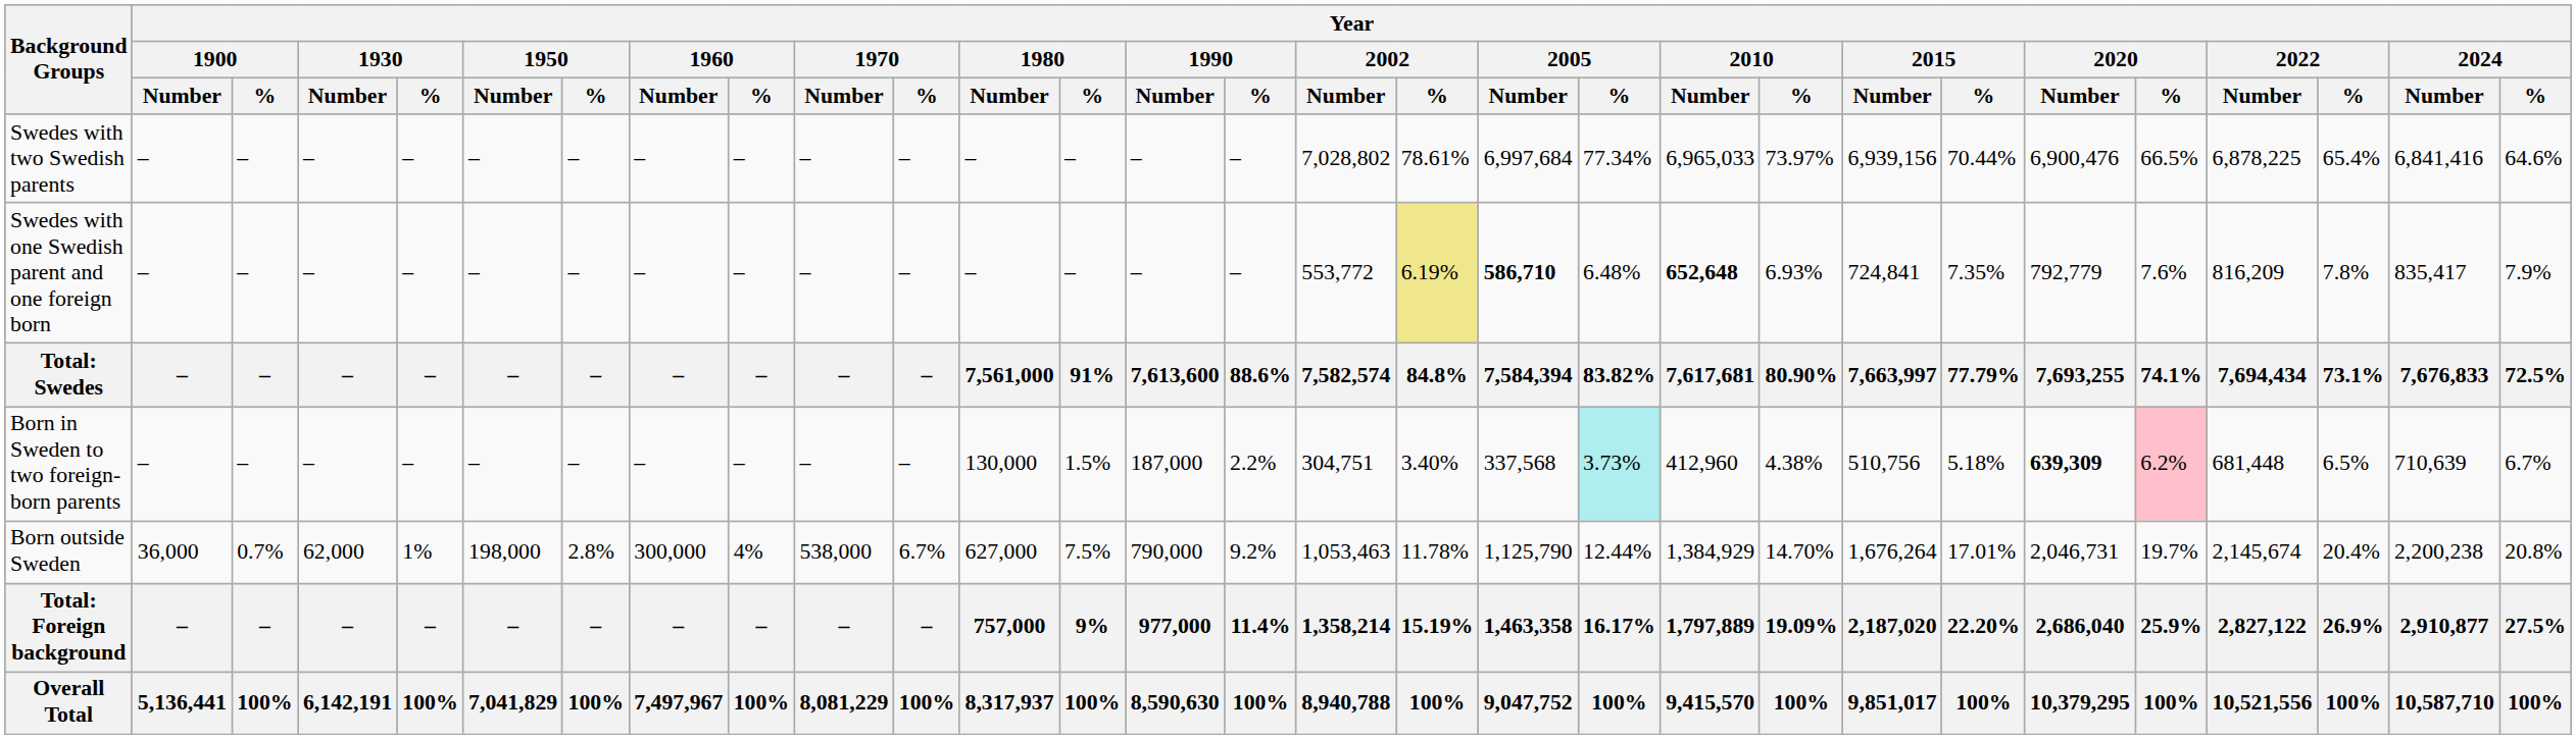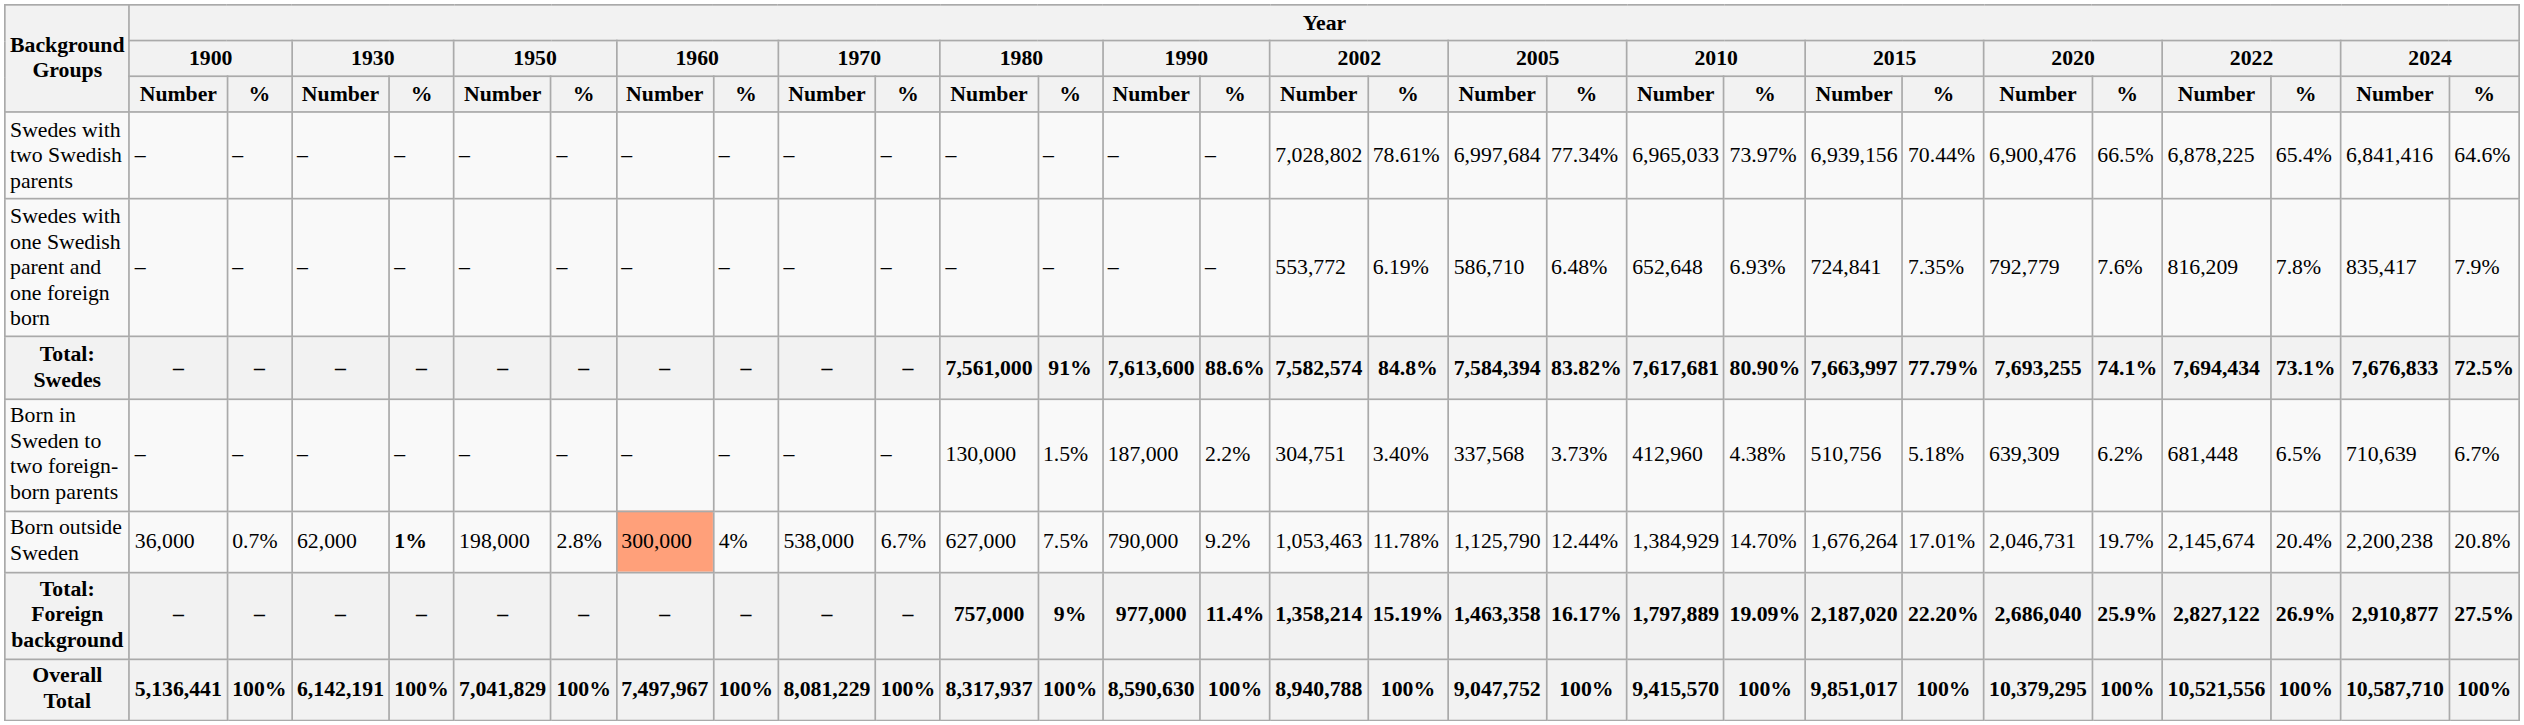Swedes with one Swedish parent and one foreign born | Year / 2002 / %: khaki background -> no background
Swedes with one Swedish parent and one foreign born | Year / 2005 / Number: bold -> normal
Swedes with one Swedish parent and one foreign born | Year / 2010 / Number: bold -> normal
Born in Sweden to two foreign-born parents | Year / 2005 / %: paleturquoise background -> no background
Born in Sweden to two foreign-born parents | Year / 2020 / Number: bold -> normal
Born in Sweden to two foreign-born parents | Year / 2020 / %: pink background -> no background
Born outside Sweden | Year / 1930 / %: normal -> bold
Born outside Sweden | Year / 1960 / Number: no background -> lightsalmon background
